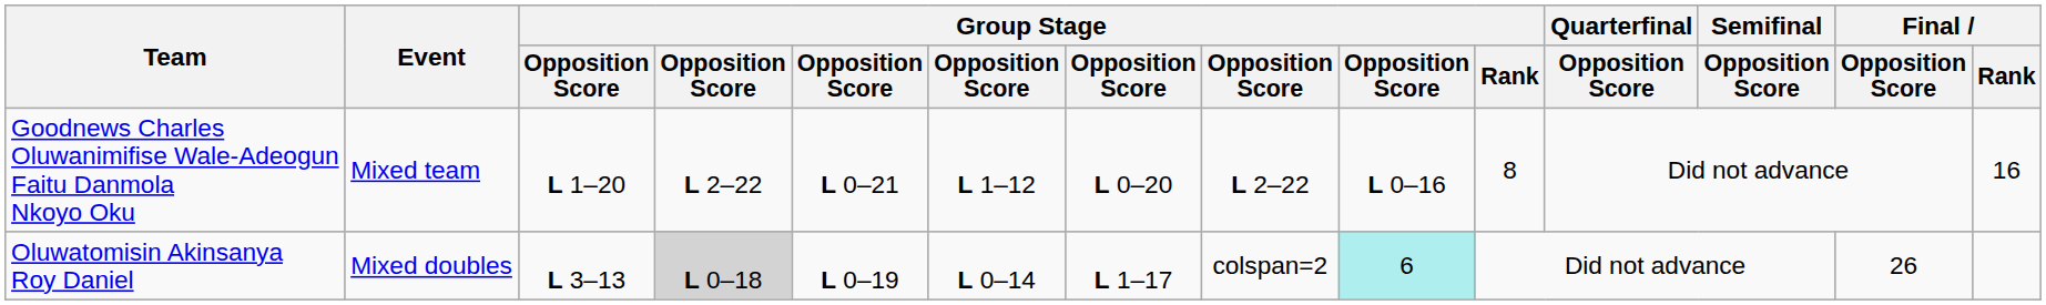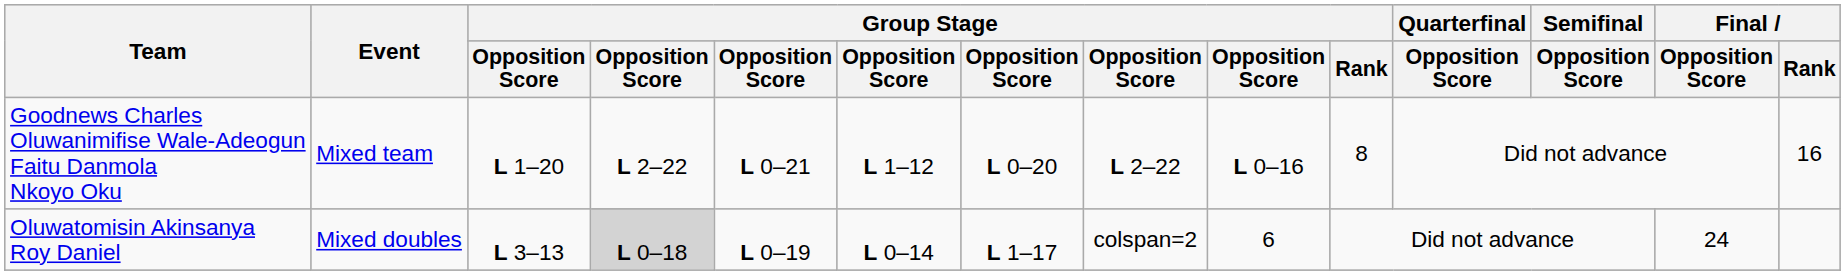Oluwatomisin Akinsanya Roy Daniel | column 9: paleturquoise background -> no background
Oluwatomisin Akinsanya Roy Daniel | Final / Opposition Score: 26 -> 24
